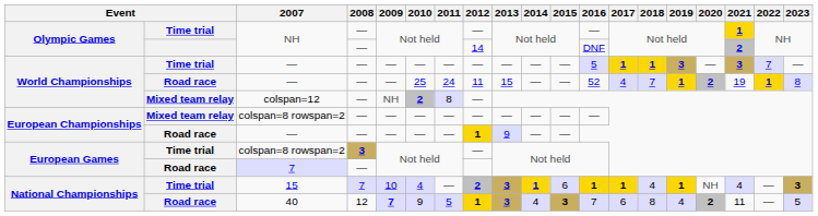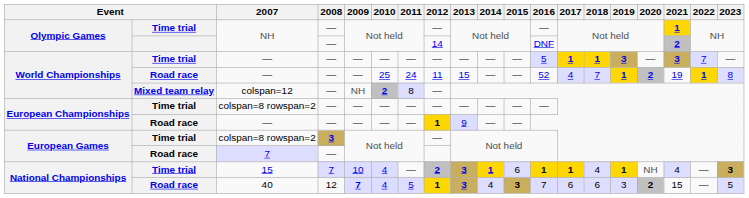European Championships / colspan=8 rowspan=2 | column 2: Mixed team relay -> Time trial
40 | 2010: 9 -> 4
40 | 2018: 8 -> 6
40 | 2019: 4 -> 3
40 | 2021: 11 -> 15
